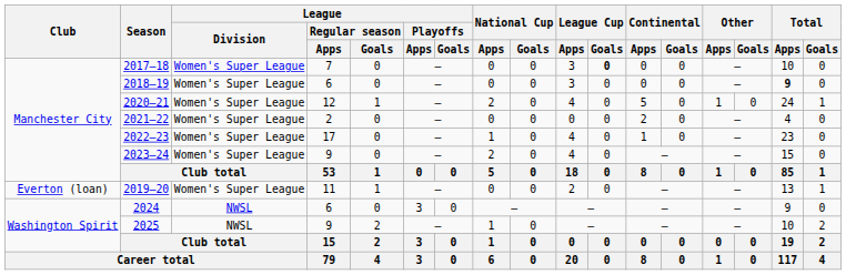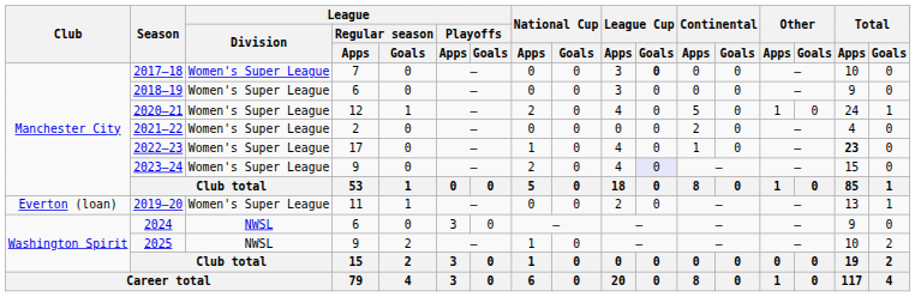2018–19 | Total / Apps: bold -> normal
2022–23 | Total / Apps: normal -> bold
2023–24 | League Cup / Goals: no background -> lavender background
